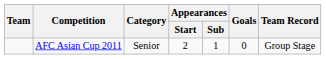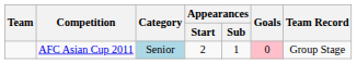AFC Asian Cup 2011 | Category: no background -> lightblue background
AFC Asian Cup 2011 | Goals: no background -> pink background
